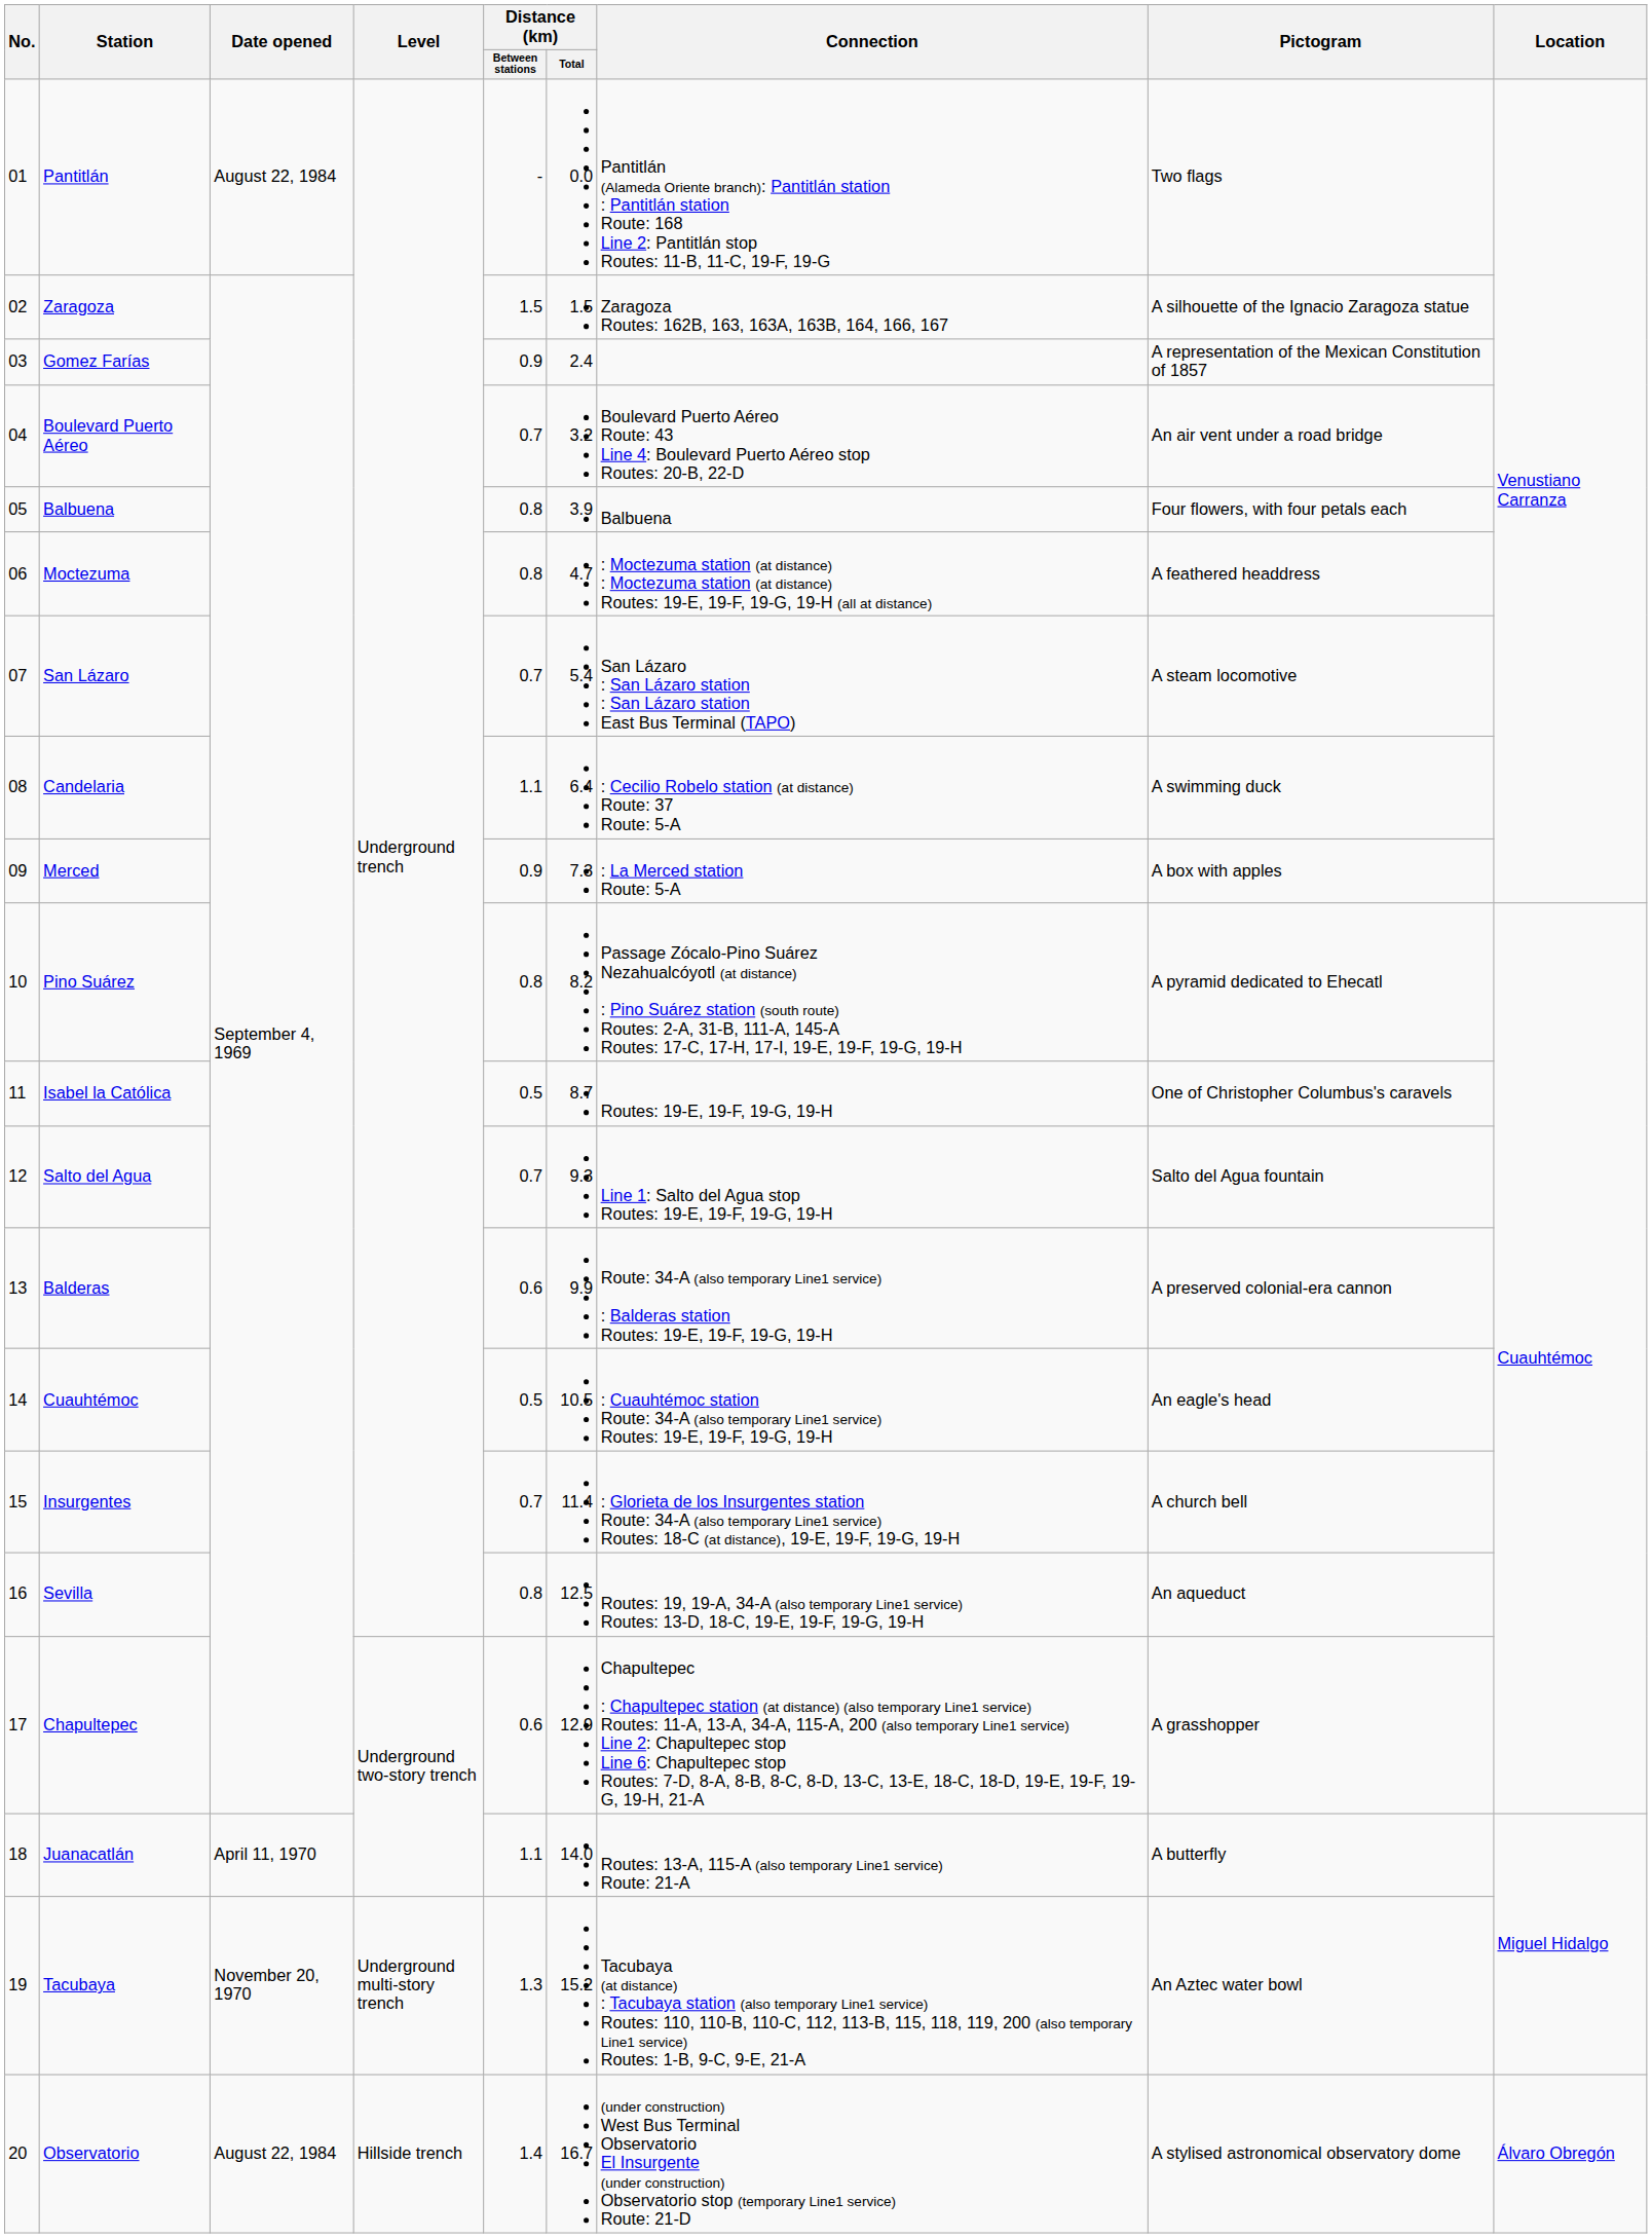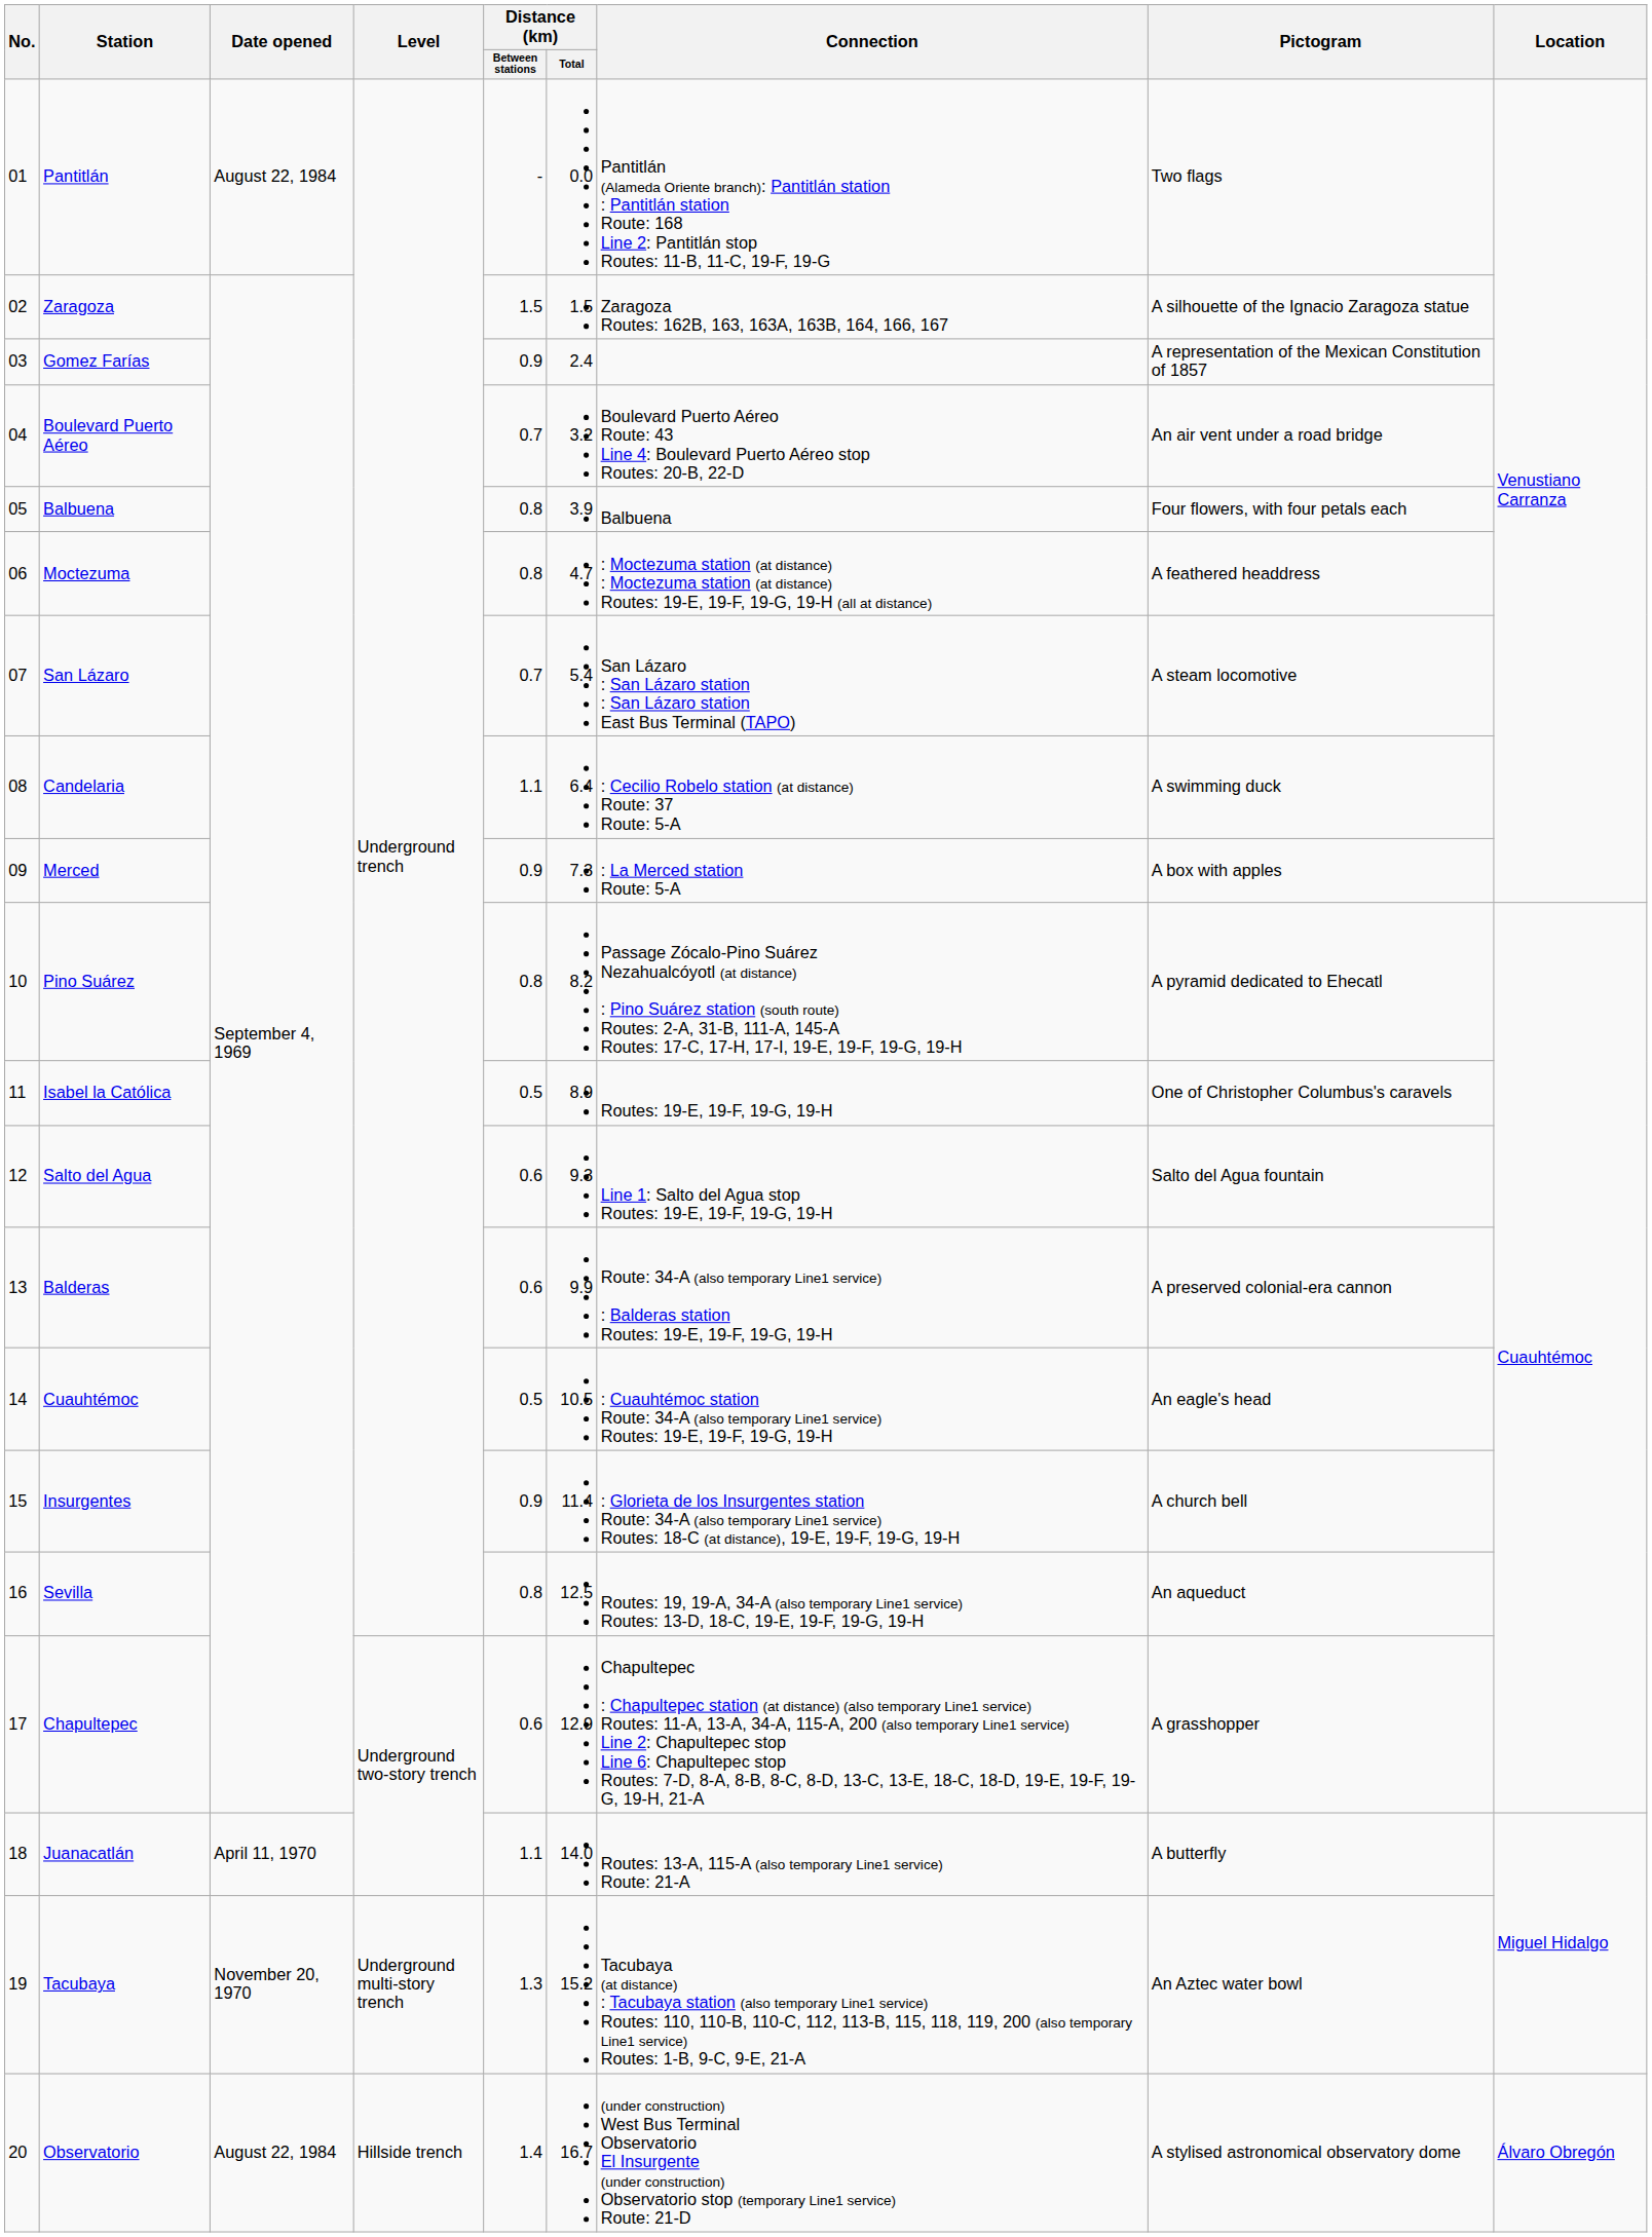Isabel la Católica | Distance (km) / Total: 8.7 -> 8.9
Salto del Agua | Distance (km) / Between stations: 0.7 -> 0.6
Insurgentes | Distance (km) / Between stations: 0.7 -> 0.9
